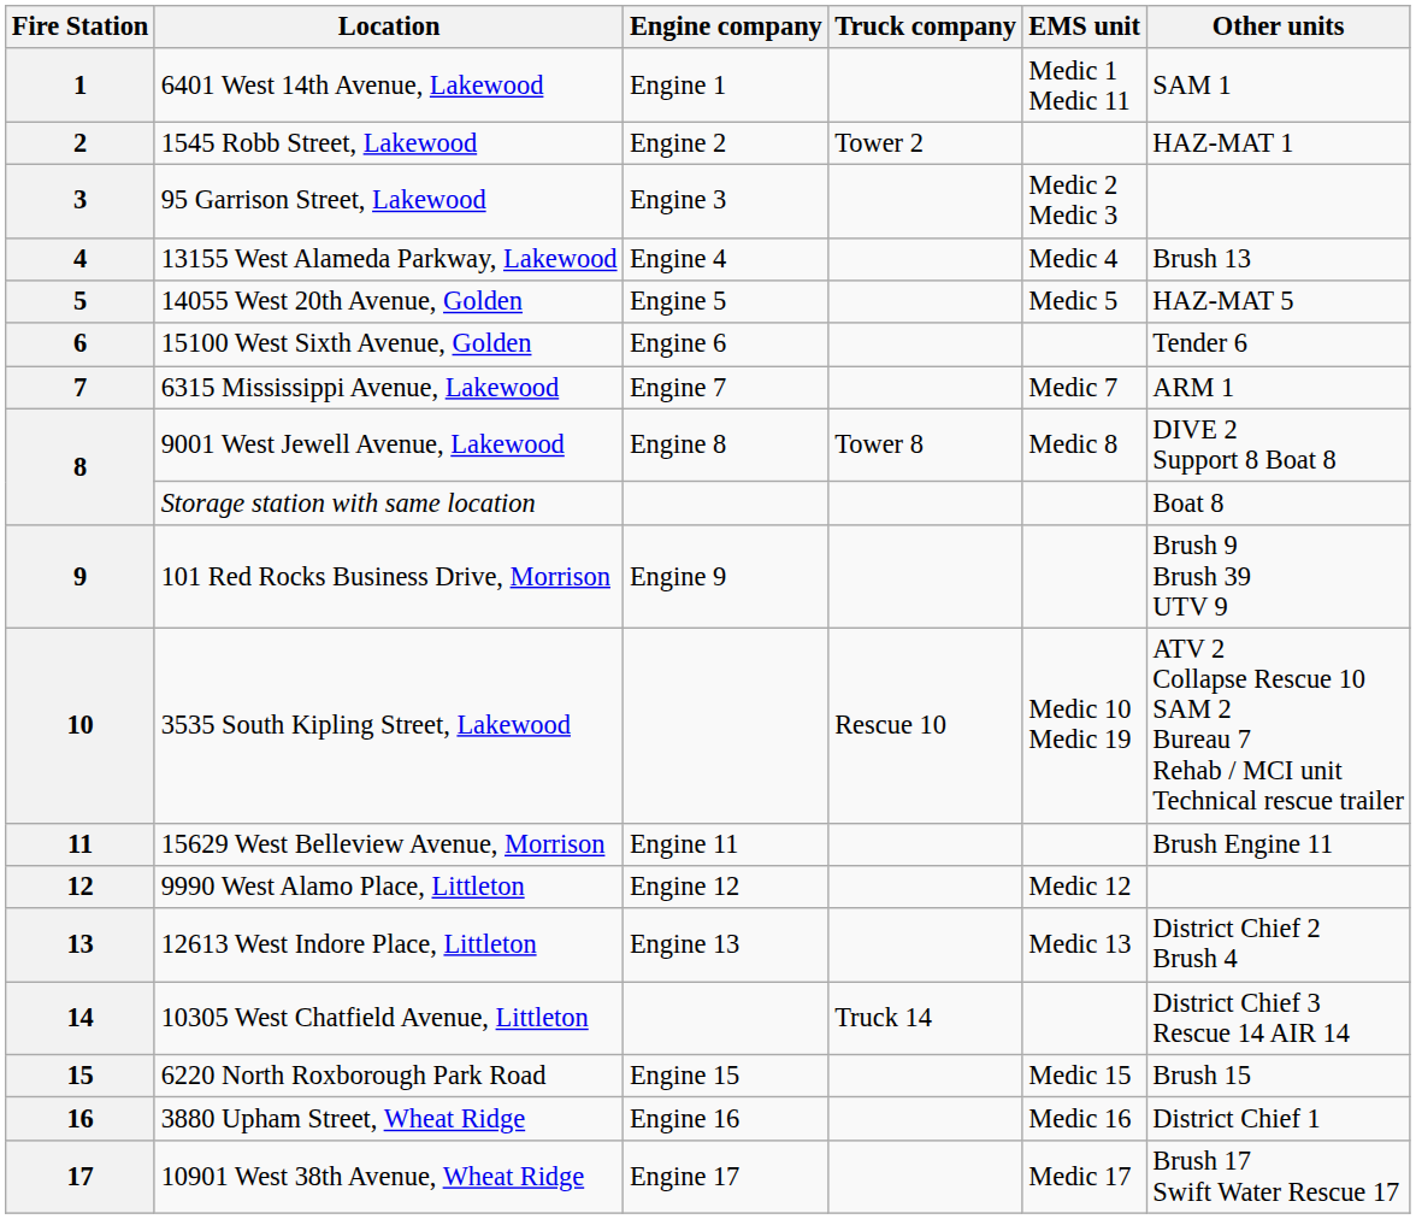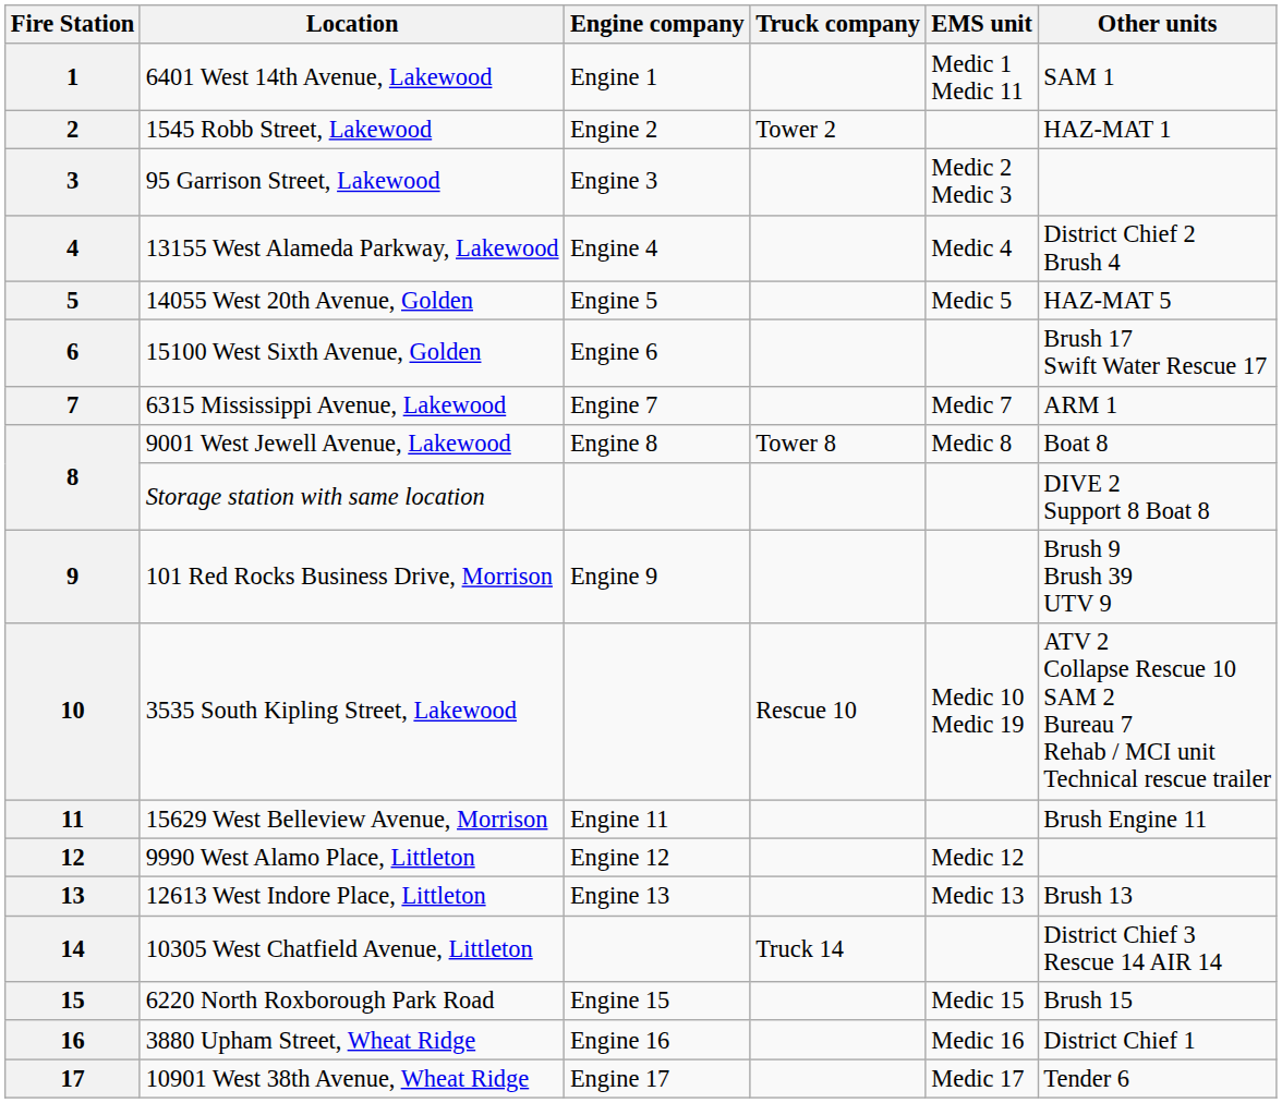4 | Other units: Brush 13 -> District Chief 2 Brush 4
6 | Other units: Tender 6 -> Brush 17 Swift Water Rescue 17
8 / 9001 West Jewell Avenue, Lakewood | Other units: DIVE 2 Support 8 Boat 8 -> Boat 8
8 / Storage station with same location | Other units: Boat 8 -> DIVE 2 Support 8 Boat 8
13 | Other units: District Chief 2 Brush 4 -> Brush 13
17 | Other units: Brush 17 Swift Water Rescue 17 -> Tender 6
